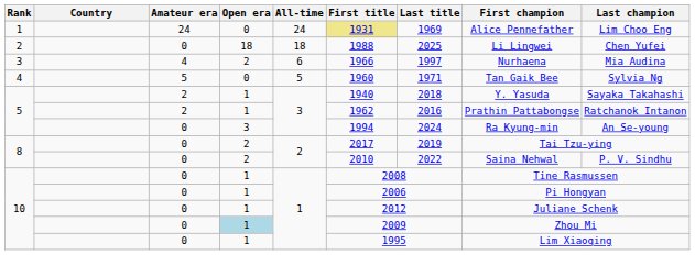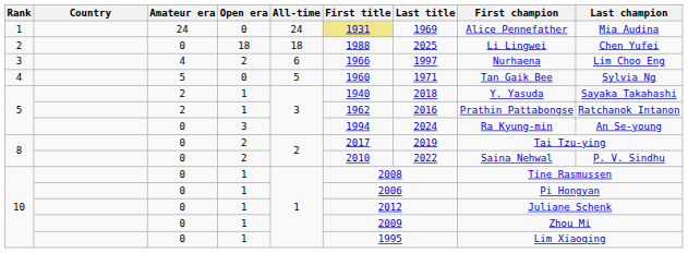row 2 | Last champion: Lim Choo Eng -> Mia Audina
row 4 | Last champion: Mia Audina -> Lim Choo Eng
row 14 | Open era: lightblue background -> no background
